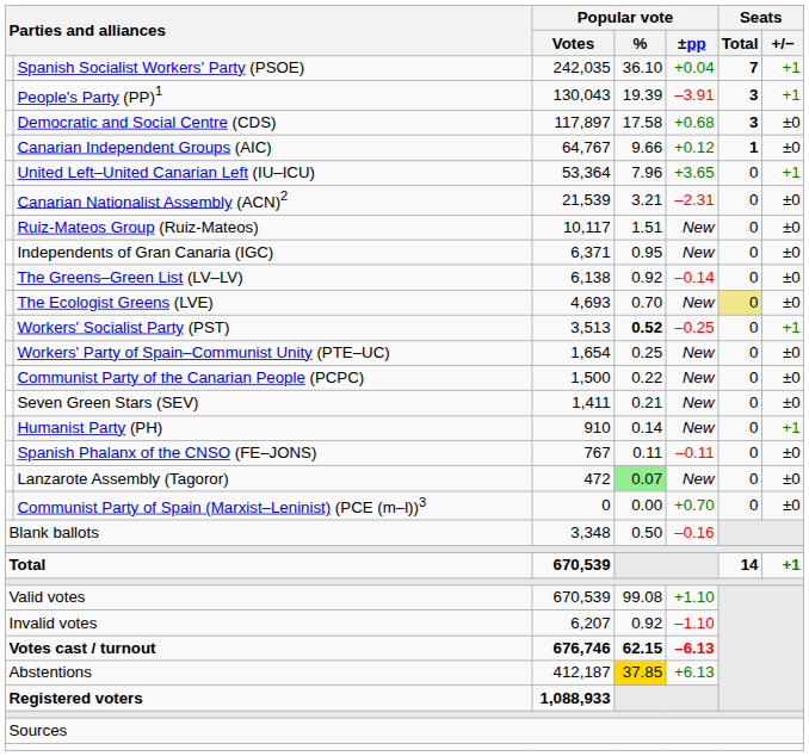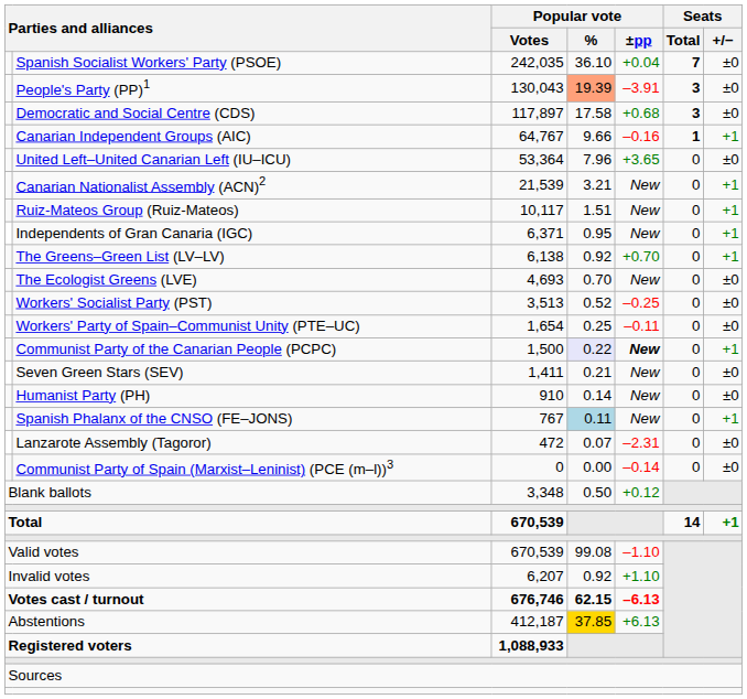Spanish Socialist Workers' Party (PSOE) | Seats / +/−: +1 -> ±0
People's Party (PP)1 | Popular vote / %: no background -> lightsalmon background
People's Party (PP)1 | Seats / +/−: +1 -> ±0
Canarian Independent Groups (AIC) | Popular vote / ±pp: +0.12 -> –0.16
Canarian Independent Groups (AIC) | Seats / +/−: ±0 -> +1
United Left–United Canarian Left (IU–ICU) | Seats / +/−: +1 -> ±0
Canarian Nationalist Assembly (ACN)2 | Popular vote / ±pp: –2.31 -> New
Canarian Nationalist Assembly (ACN)2 | Seats / +/−: ±0 -> +1
Ruiz-Mateos Group (Ruiz-Mateos) | Seats / +/−: ±0 -> +1
Independents of Gran Canaria (IGC) | Seats / +/−: ±0 -> +1
The Greens–Green List (LV–LV) | Popular vote / ±pp: –0.14 -> +0.70
The Greens–Green List (LV–LV) | Seats / +/−: ±0 -> +1
The Ecologist Greens (LVE) | Seats / Total: khaki background -> no background
Workers' Socialist Party (PST) | Popular vote / %: bold -> normal
Workers' Socialist Party (PST) | Seats / +/−: +1 -> ±0
Workers' Party of Spain–Communist Unity (PTE–UC) | Popular vote / ±pp: New -> –0.11
Communist Party of the Canarian People (PCPC) | Popular vote / %: no background -> lavender background
Communist Party of the Canarian People (PCPC) | Popular vote / ±pp: normal -> bold
Communist Party of the Canarian People (PCPC) | Seats / +/−: ±0 -> +1
Humanist Party (PH) | Seats / +/−: +1 -> ±0
Spanish Phalanx of the CNSO (FE–JONS) | Popular vote / %: no background -> lightblue background
Spanish Phalanx of the CNSO (FE–JONS) | Popular vote / ±pp: –0.11 -> New
Spanish Phalanx of the CNSO (FE–JONS) | Seats / +/−: ±0 -> +1
Lanzarote Assembly (Tagoror) | Popular vote / %: lightgreen background -> no background
Lanzarote Assembly (Tagoror) | Popular vote / ±pp: New -> –2.31
Communist Party of Spain (Marxist–Leninist) (PCE (m–l))3 | Popular vote / ±pp: +0.70 -> –0.14
Blank ballots | Popular vote / ±pp: –0.16 -> +0.12
Valid votes | Popular vote / ±pp: +1.10 -> –1.10
Invalid votes | Popular vote / ±pp: –1.10 -> +1.10
